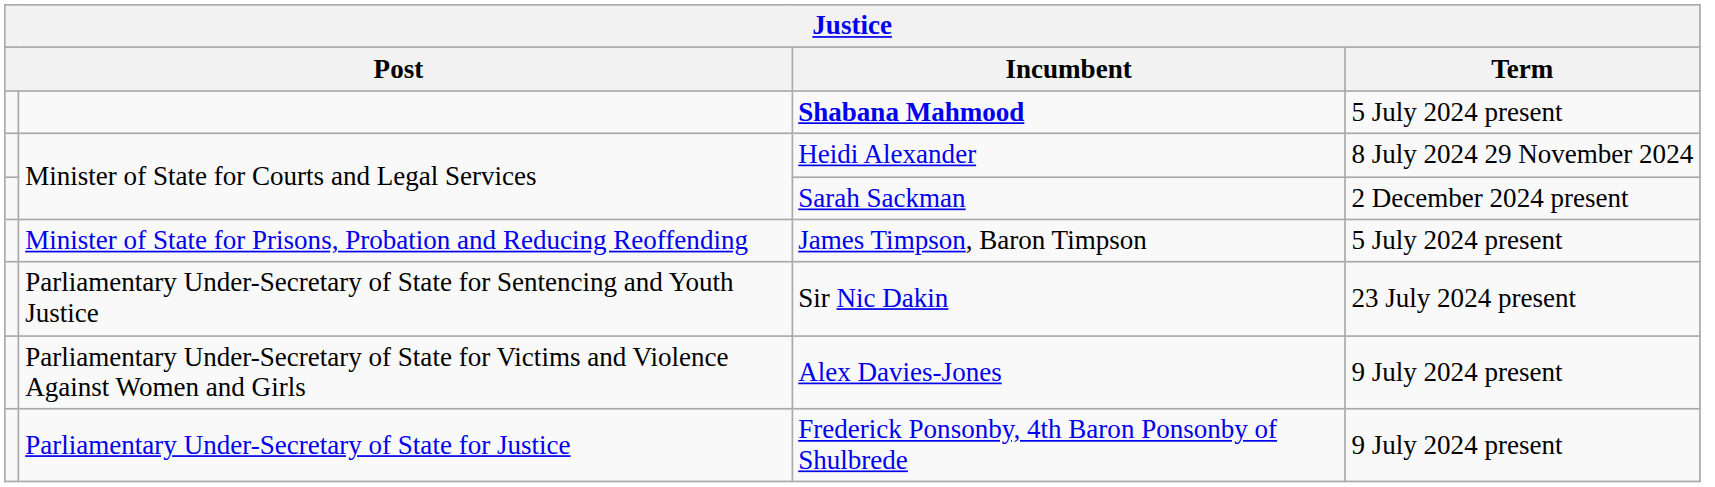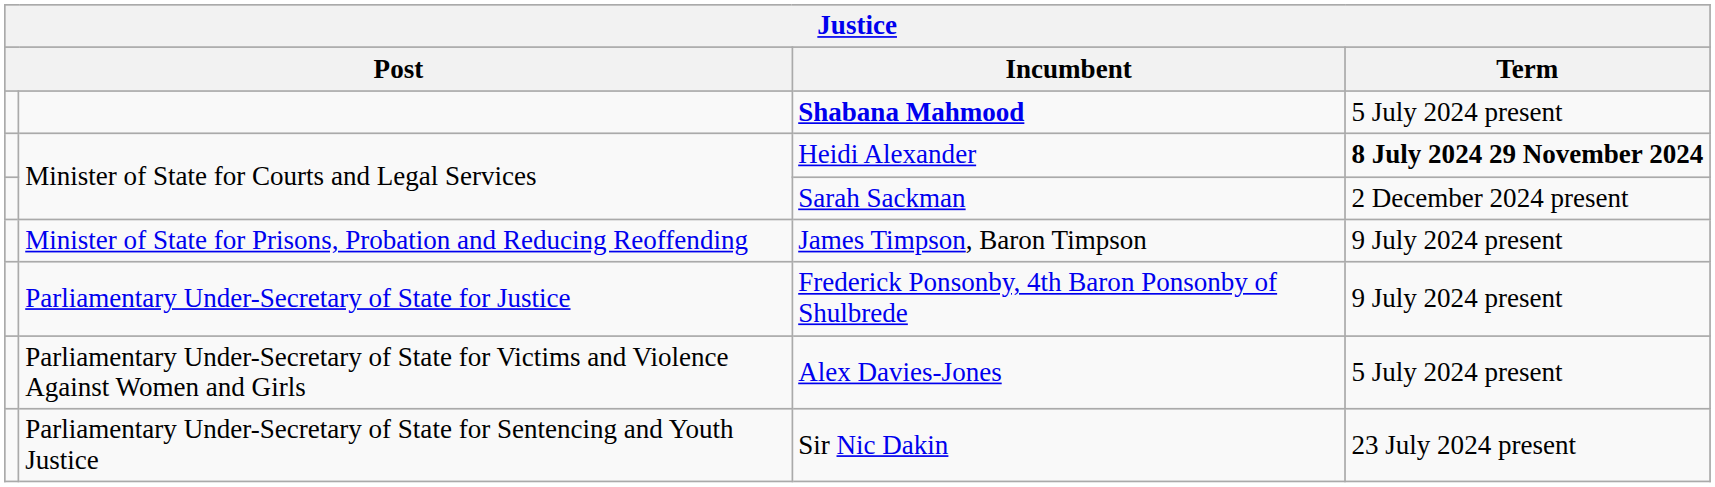Heidi Alexander | Term: normal -> bold
James Timpson, Baron Timpson | Term: 5 July 2024 present -> 9 July 2024 present
rows swapped: Frederick Ponsonby, 4th Baron Ponsonby of Shulbrede <-> Sir Nic Dakin
Alex Davies-Jones | Term: 9 July 2024 present -> 5 July 2024 present
